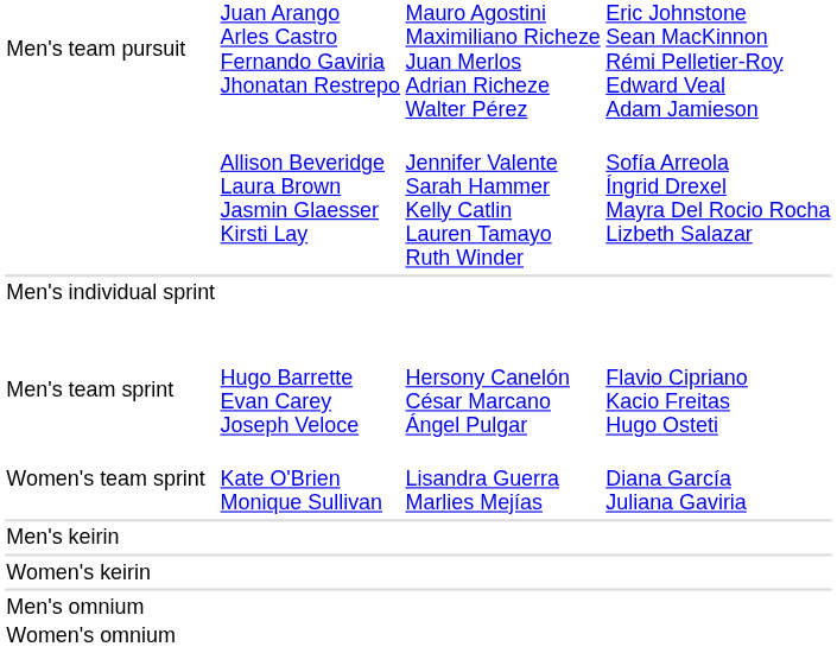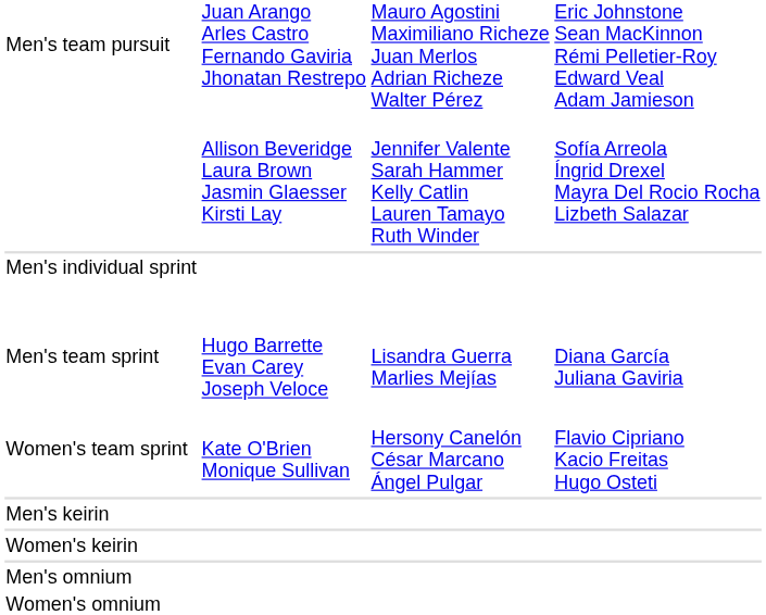Men's team sprint | column 3: Hersony Canelón César Marcano Ángel Pulgar -> Lisandra Guerra Marlies Mejías
Men's team sprint | column 4: Flavio Cipriano Kacio Freitas Hugo Osteti -> Diana García Juliana Gaviria
Women's team sprint | column 3: Lisandra Guerra Marlies Mejías -> Hersony Canelón César Marcano Ángel Pulgar
Women's team sprint | column 4: Diana García Juliana Gaviria -> Flavio Cipriano Kacio Freitas Hugo Osteti
